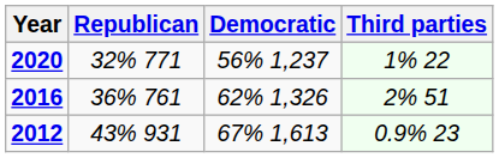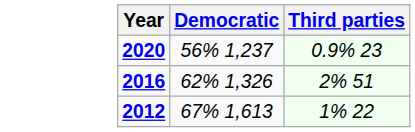- column: Republican | 32% 771 | 36% 761 | 43% 931
2020 | Third parties: 1% 22 -> 0.9% 23
2012 | Third parties: 0.9% 23 -> 1% 22
